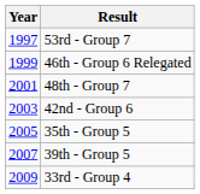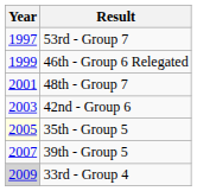35th - Group 5 | Year: no background -> lightyellow background
33rd - Group 4 | Year: no background -> lightgrey background
